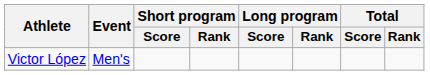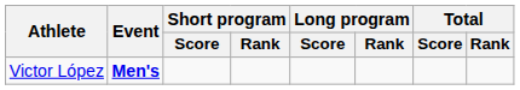Victor López | Event: normal -> bold
